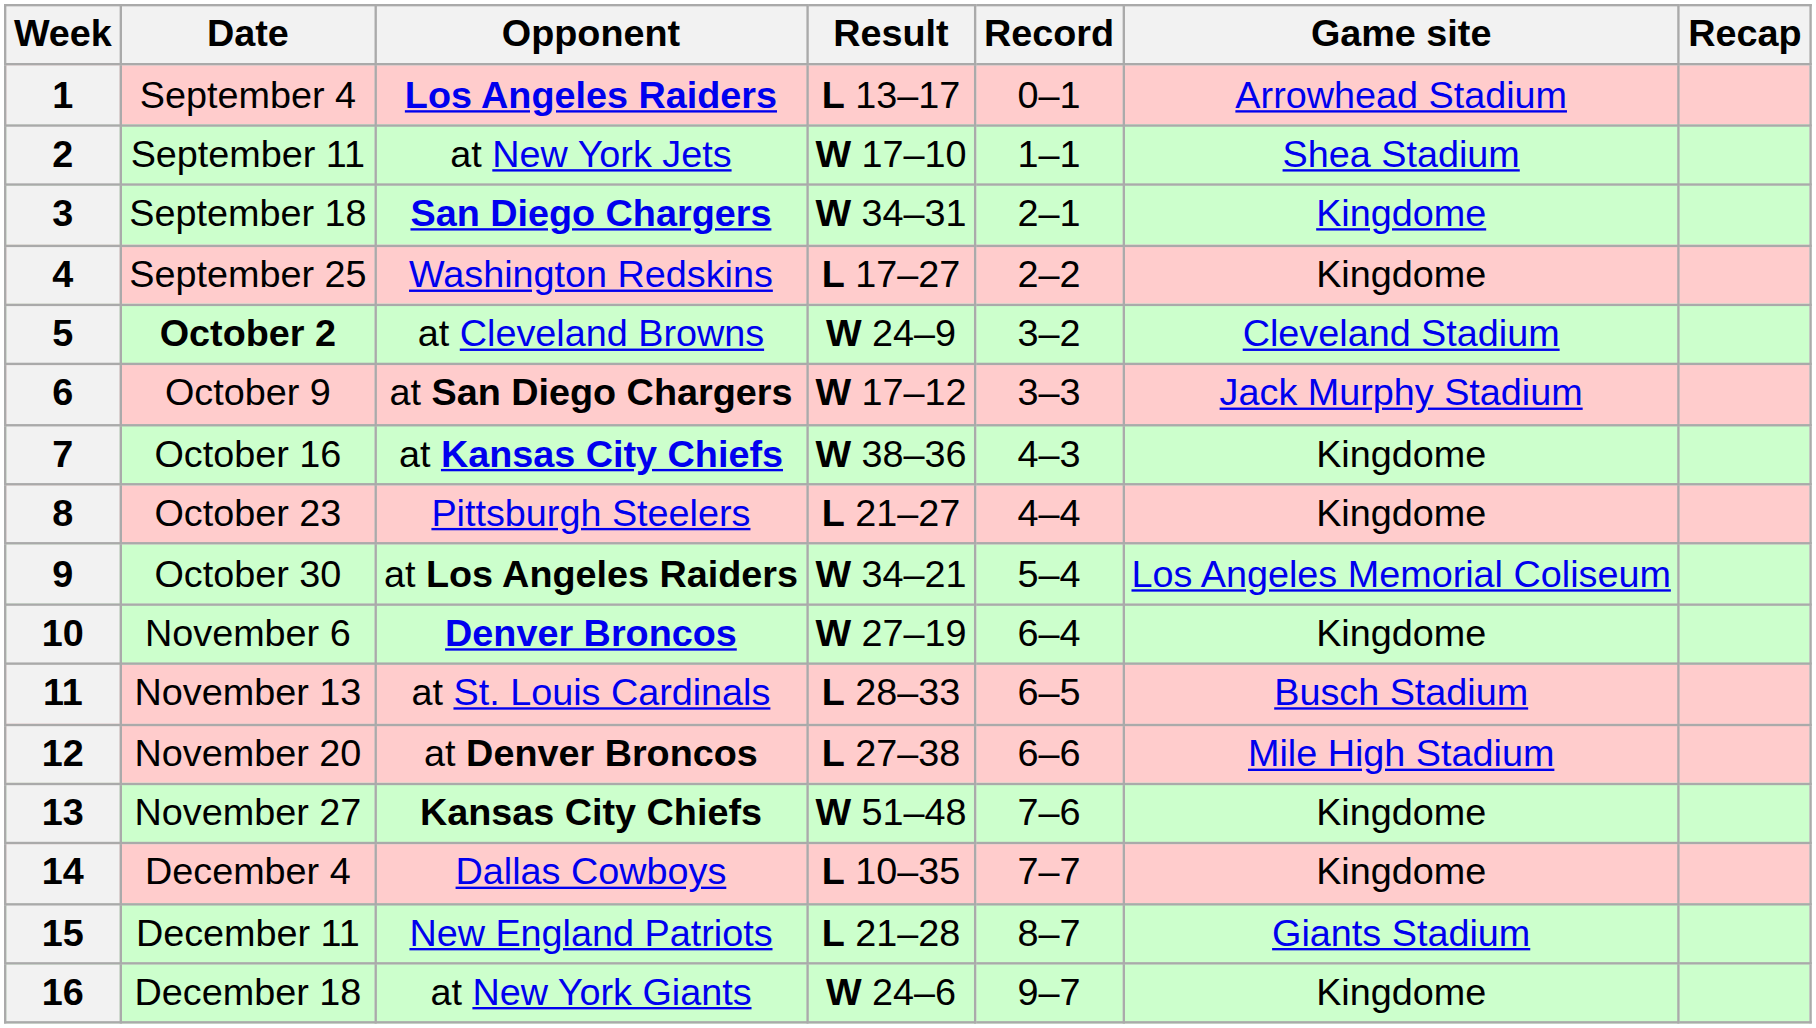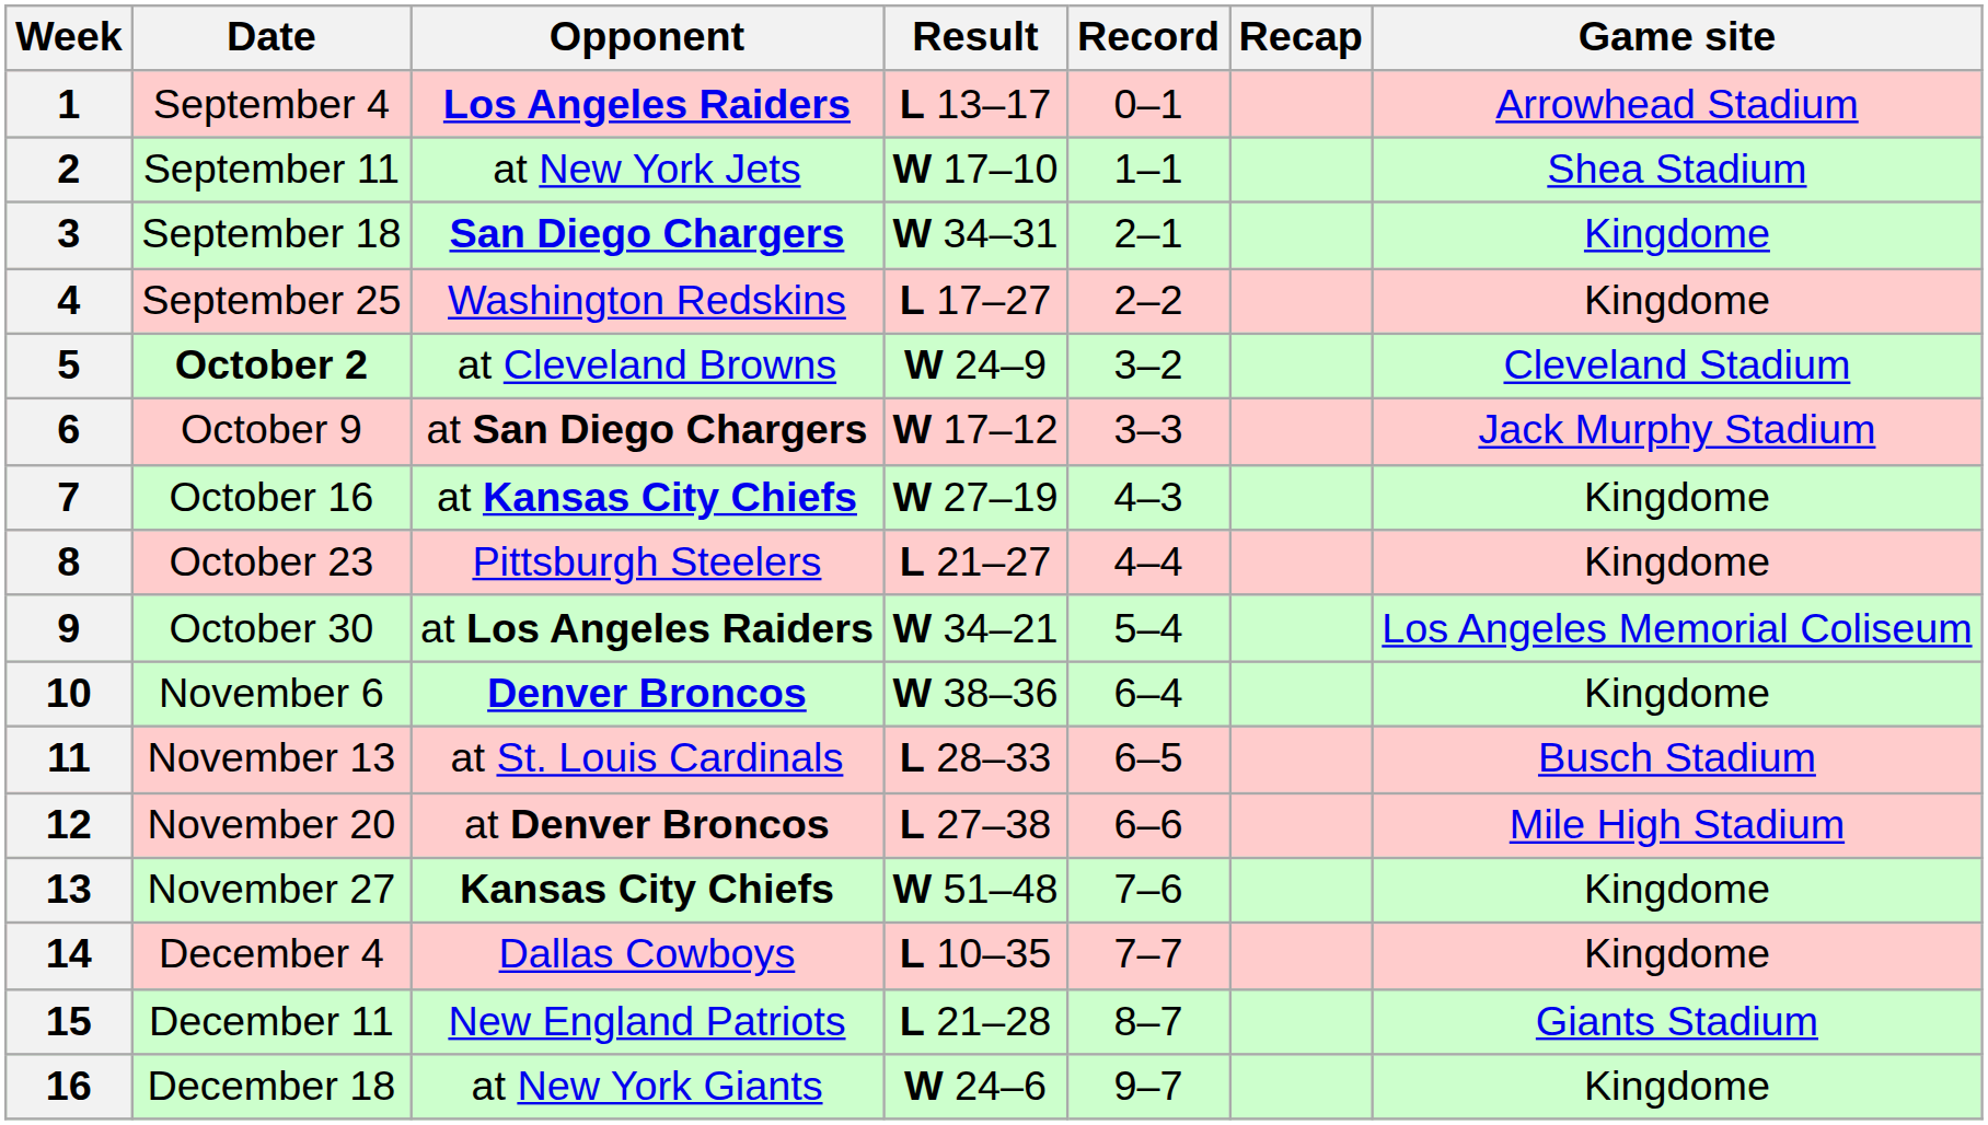columns swapped: Game site <-> Recap
7 | Result: W 38–36 -> W 27–19
10 | Result: W 27–19 -> W 38–36
